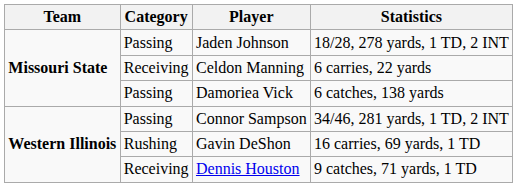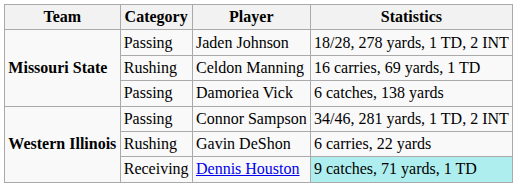Celdon Manning | Category: Receiving -> Rushing
Celdon Manning | Statistics: 6 carries, 22 yards -> 16 carries, 69 yards, 1 TD
Gavin DeShon | Statistics: 16 carries, 69 yards, 1 TD -> 6 carries, 22 yards
Dennis Houston | Statistics: no background -> paleturquoise background
